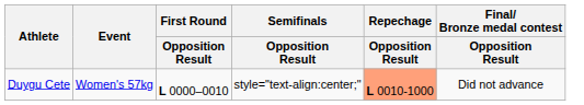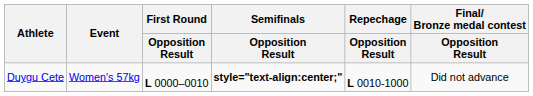Duygu Cete | Semifinals / Opposition Result: normal -> bold
Duygu Cete | Repechage / Opposition Result: lightsalmon background -> no background
